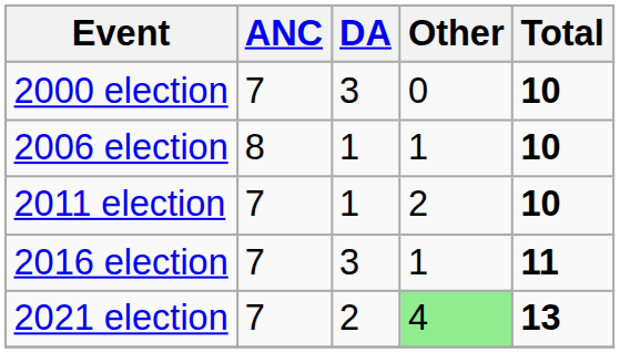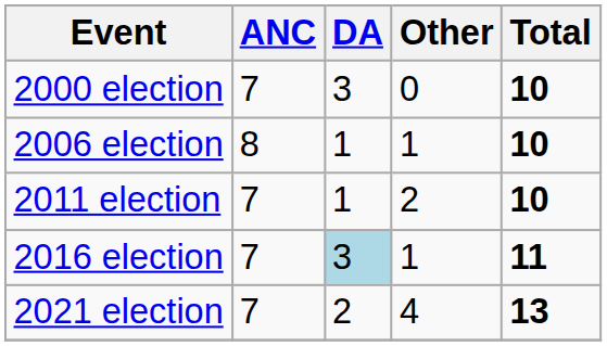2016 election | DA: no background -> lightblue background
2021 election | Other: lightgreen background -> no background
